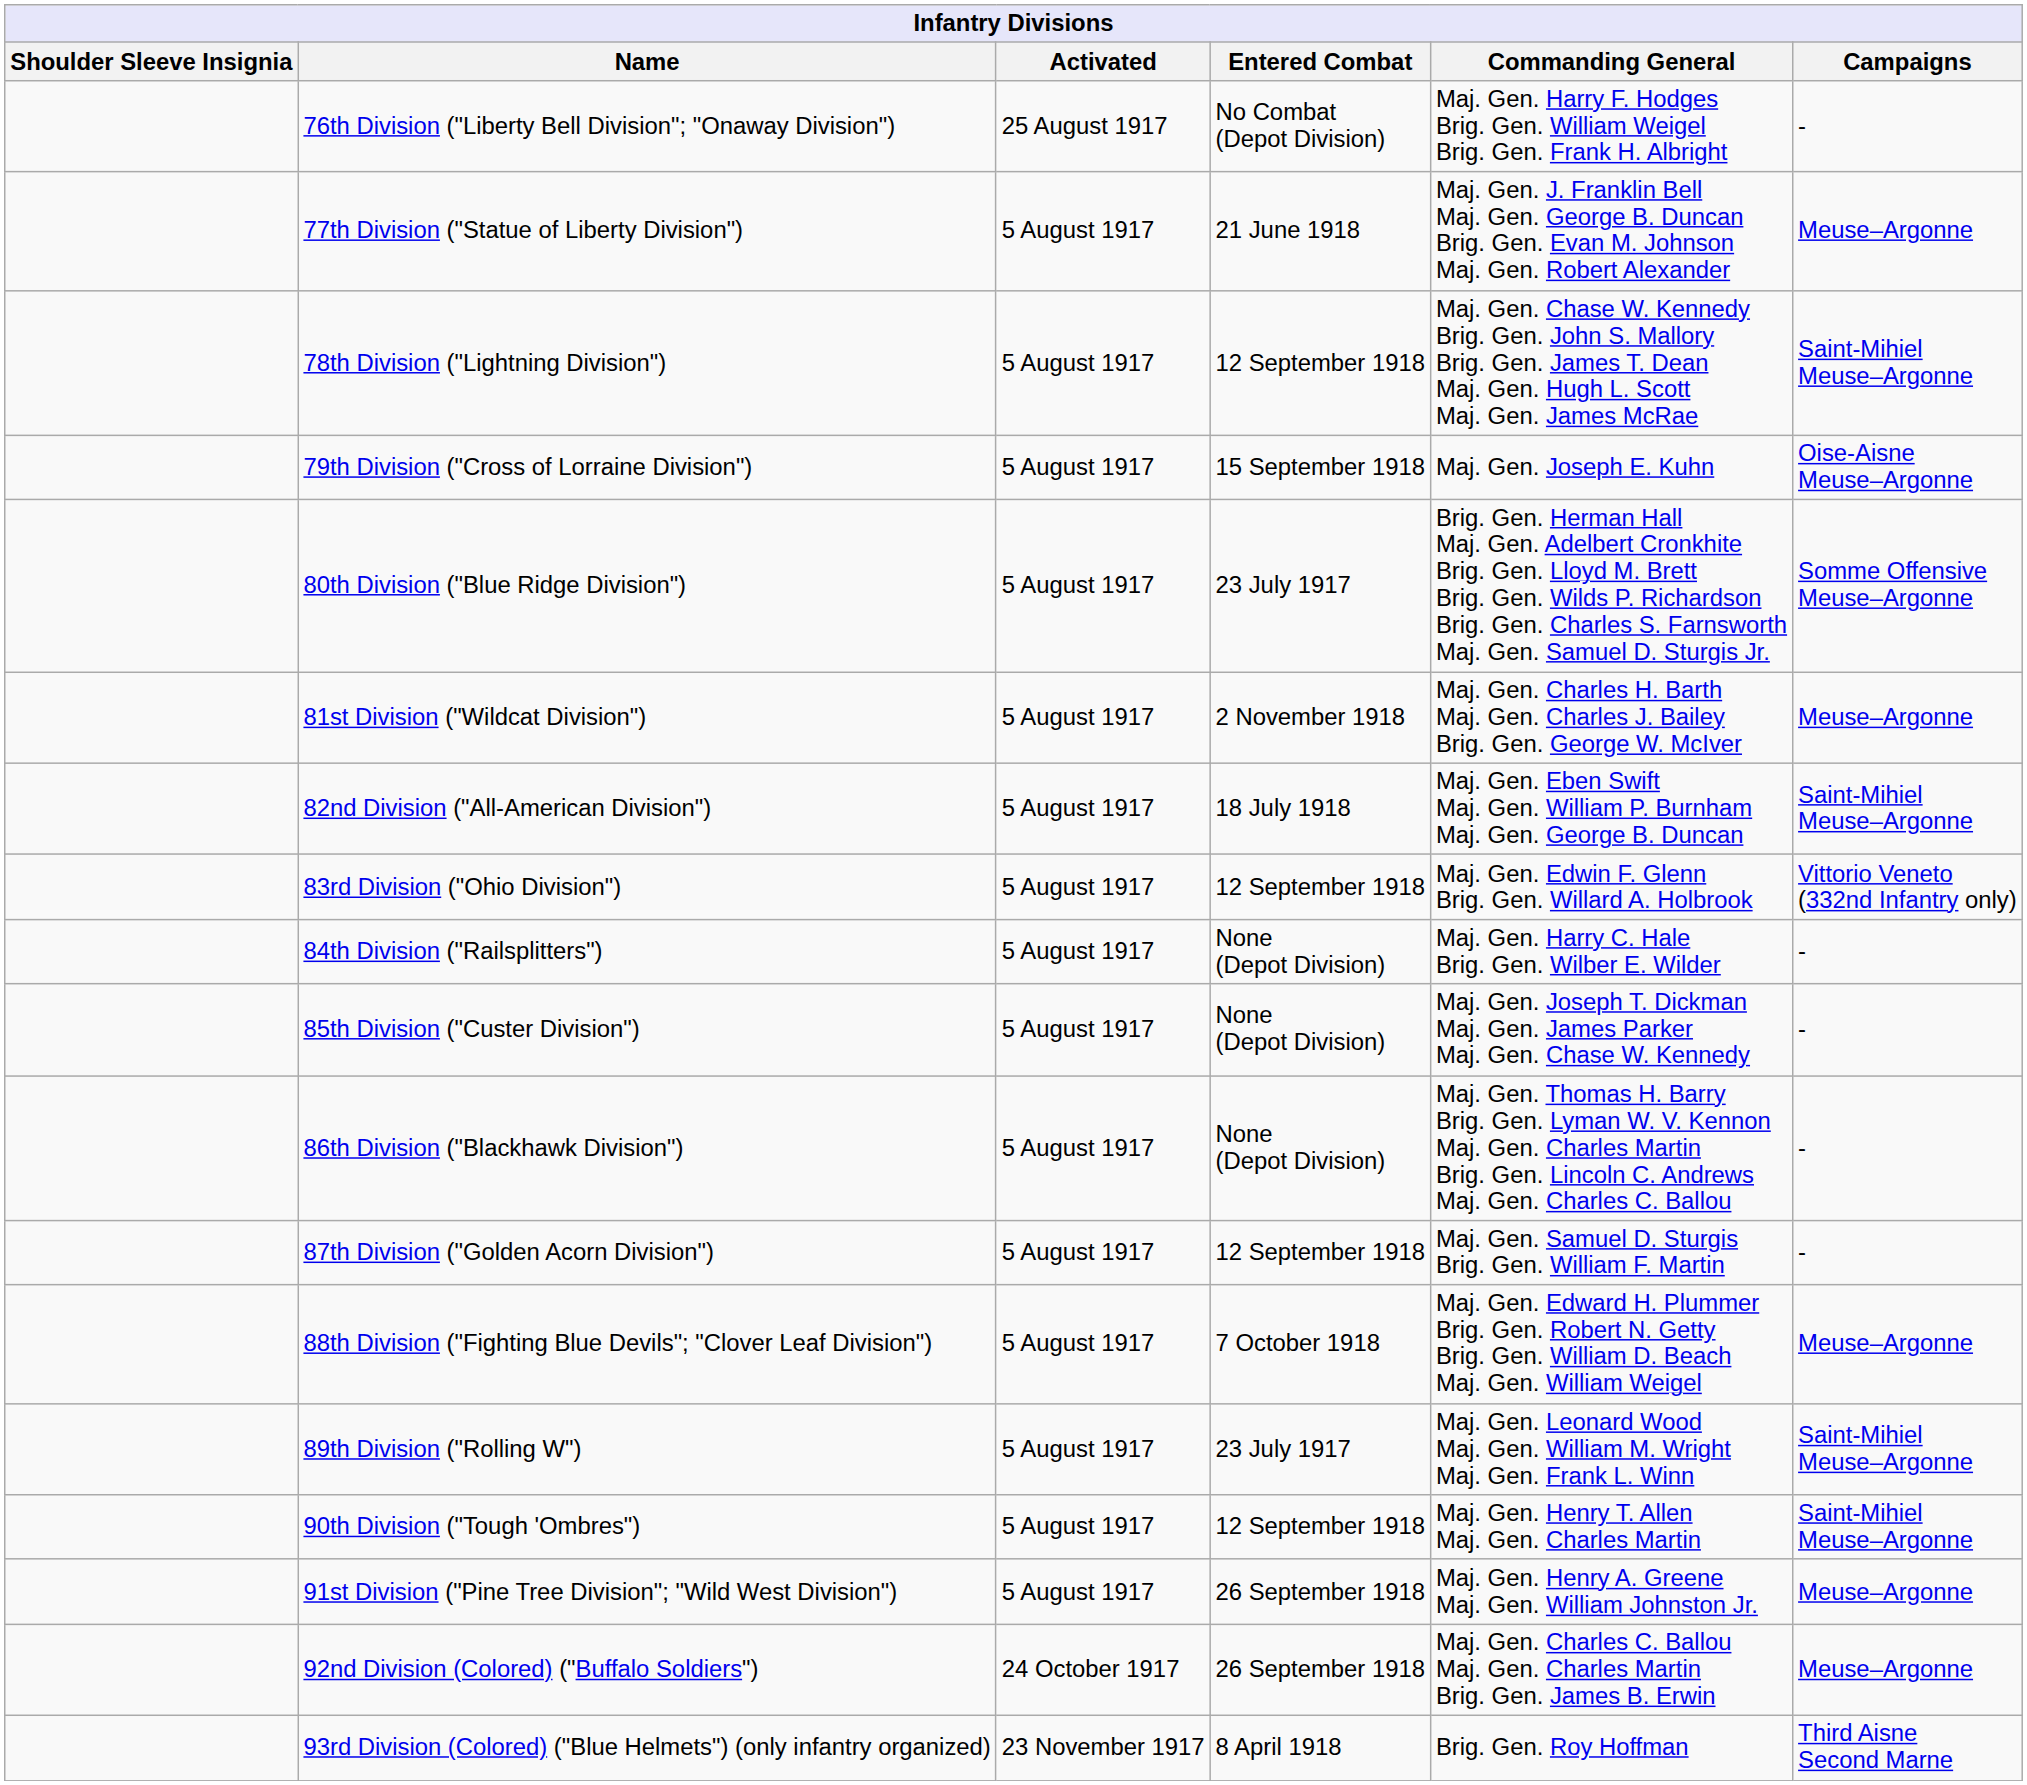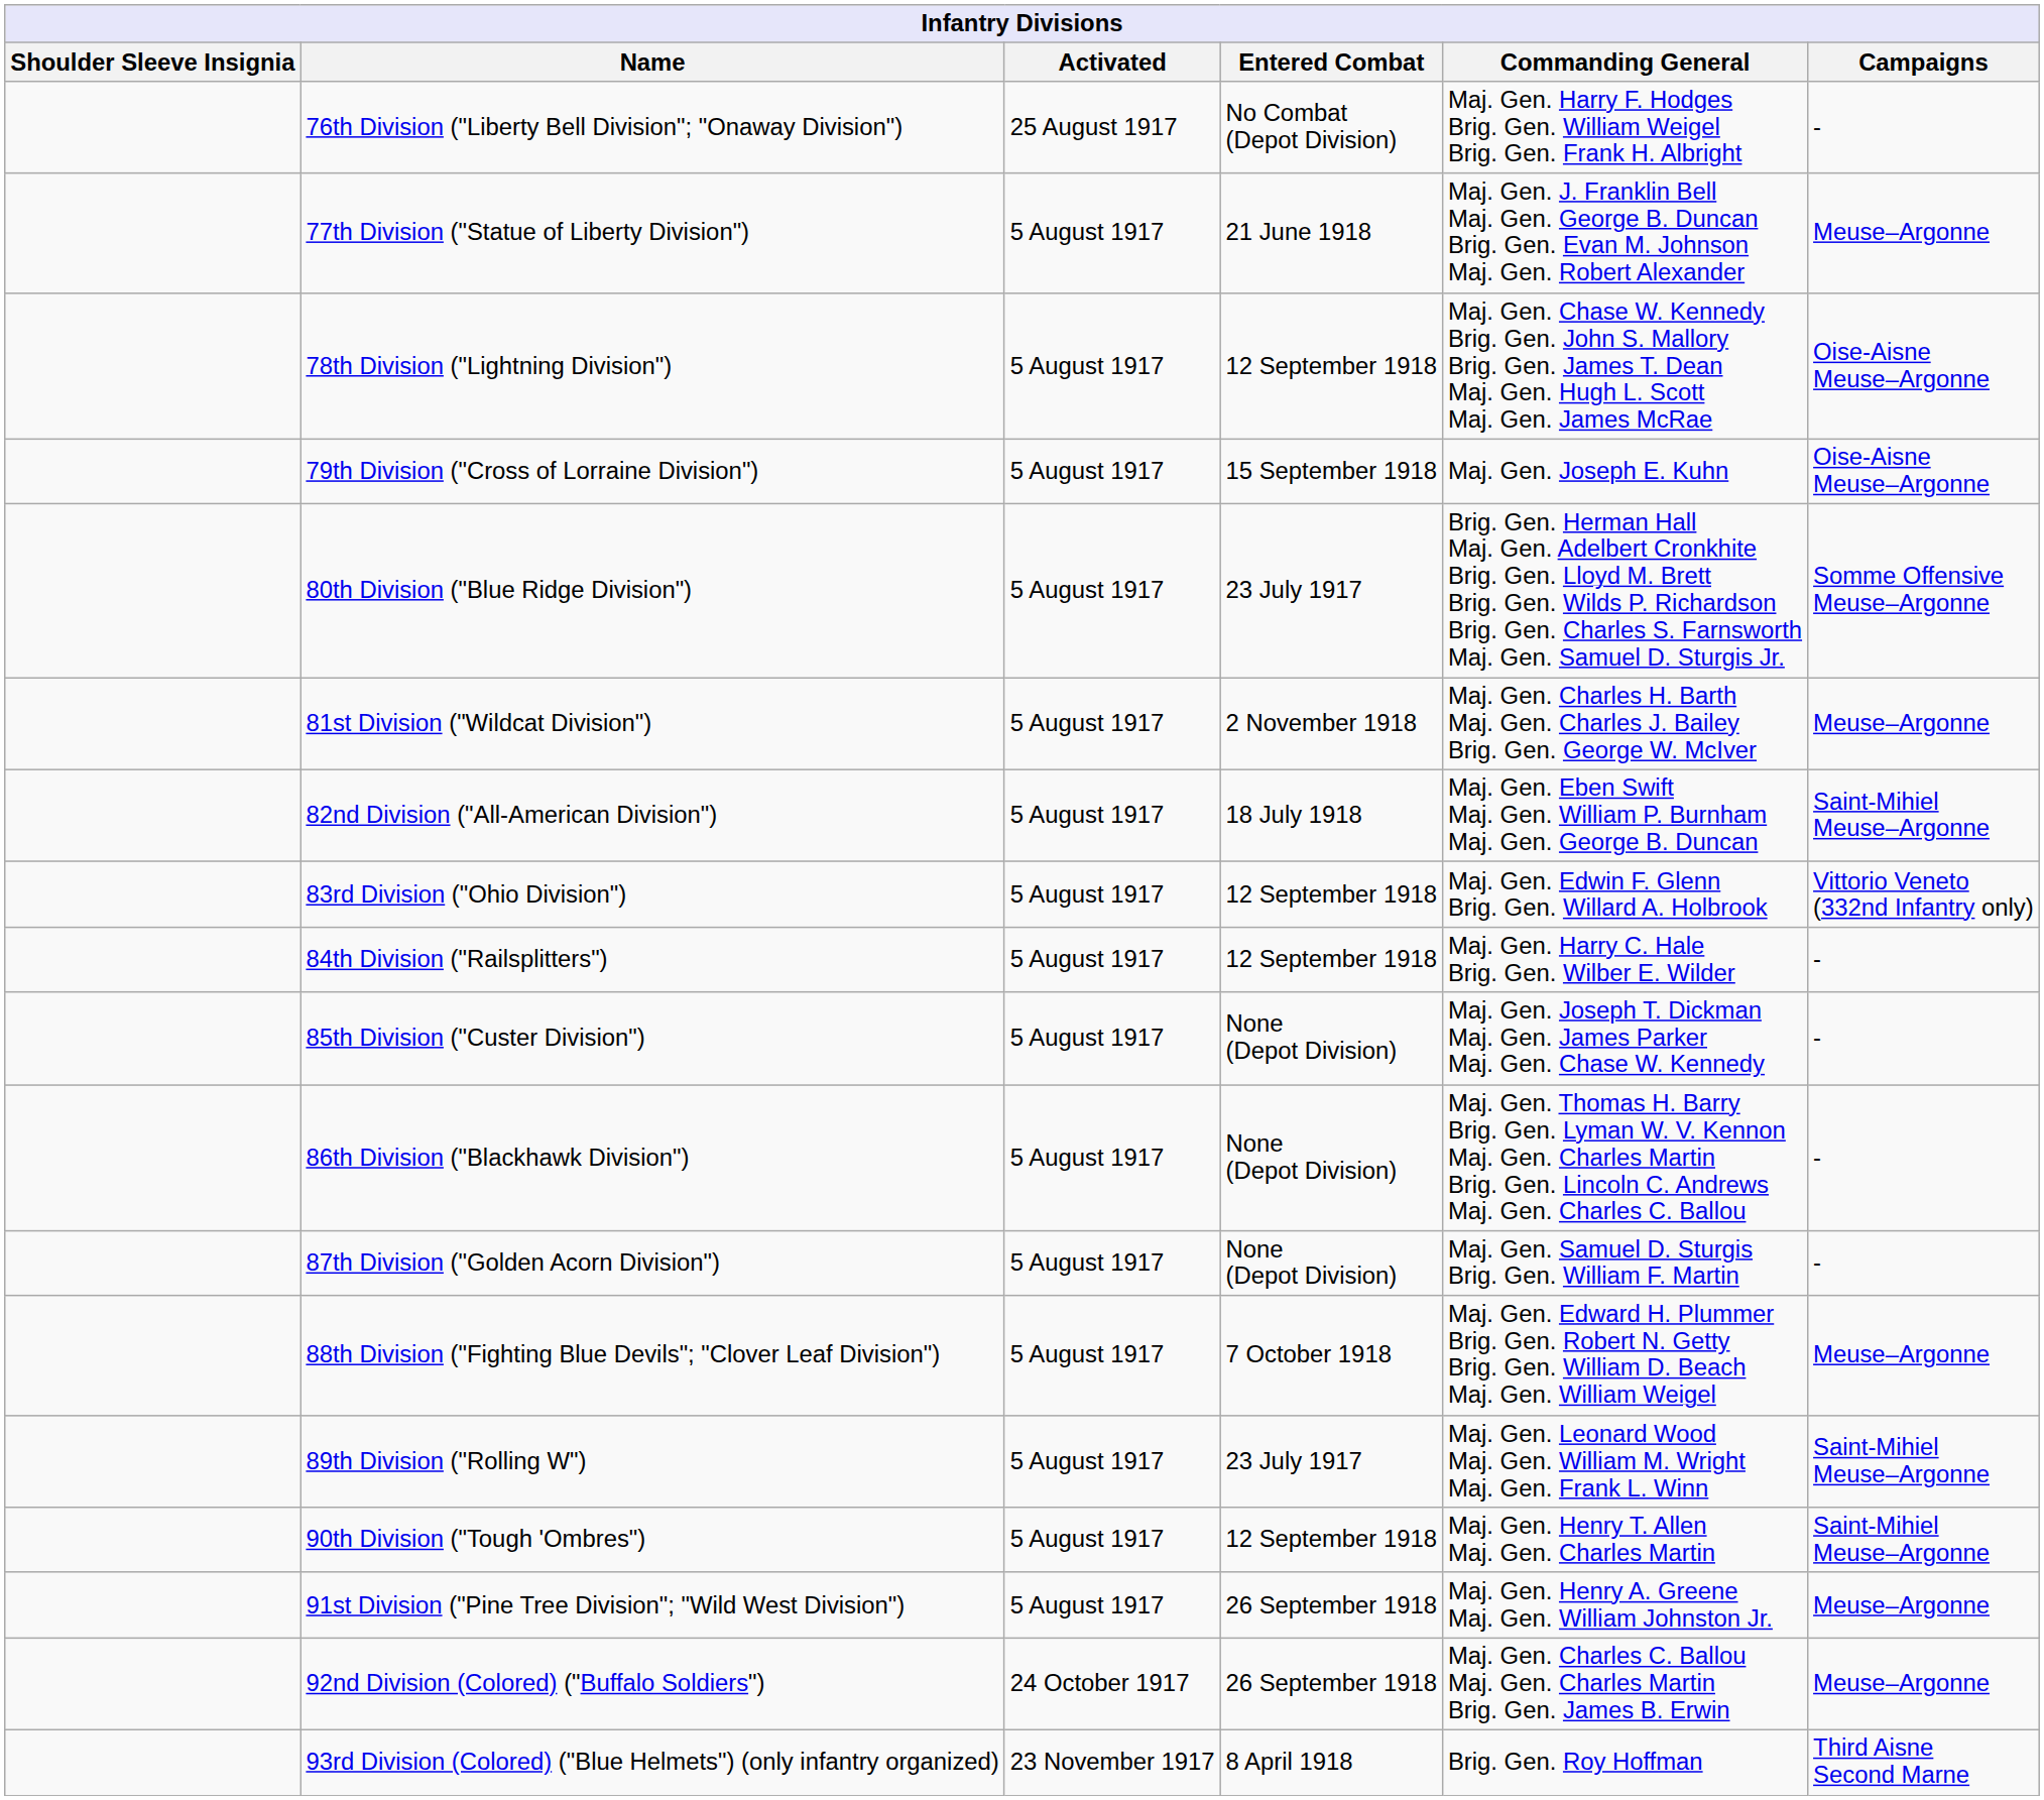78th Division ("Lightning Division") | Campaigns: Saint-Mihiel Meuse–Argonne -> Oise-Aisne Meuse–Argonne
84th Division ("Railsplitters") | Entered Combat: None (Depot Division) -> 12 September 1918
87th Division ("Golden Acorn Division") | Entered Combat: 12 September 1918 -> None (Depot Division)
